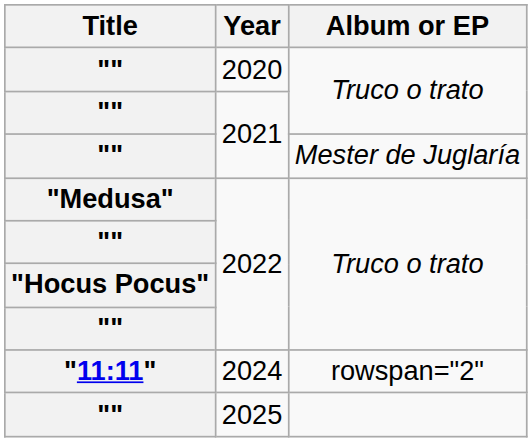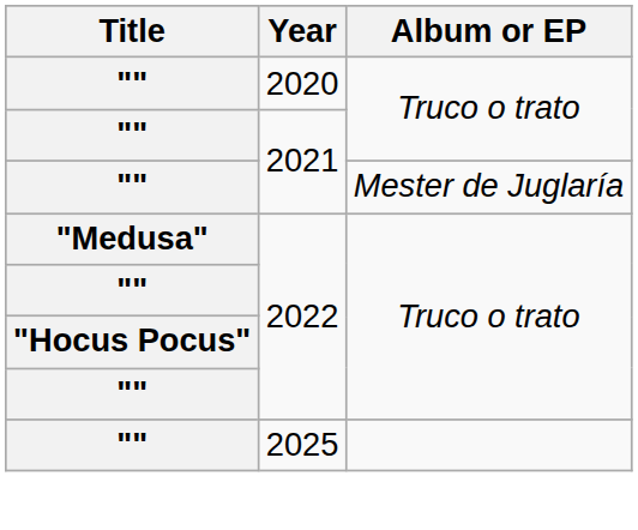- row: "11:11" | 2024 | rowspan="2"
